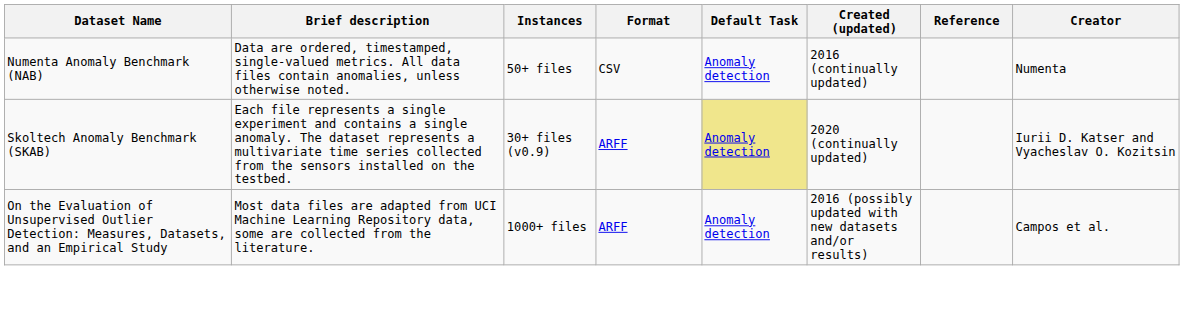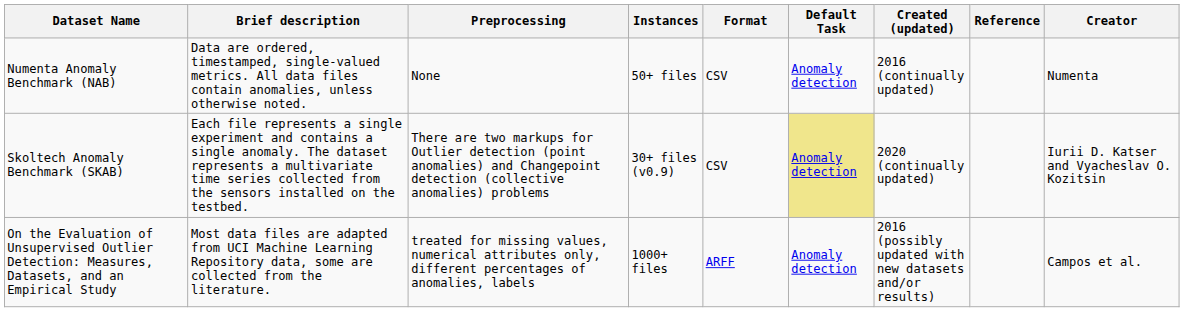+ column: Preprocessing | None | There are two markups for Outlier detection (point anomalies) and Changepoint detection (collective anomalies) problems | treated for missing values, numerical attributes only, different percentages of anomalies, labels
Skoltech Anomaly Benchmark (SKAB) | Format: ARFF -> CSV
